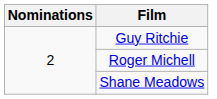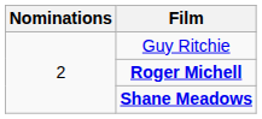Roger Michell | Film: normal -> bold
Shane Meadows | Film: normal -> bold
